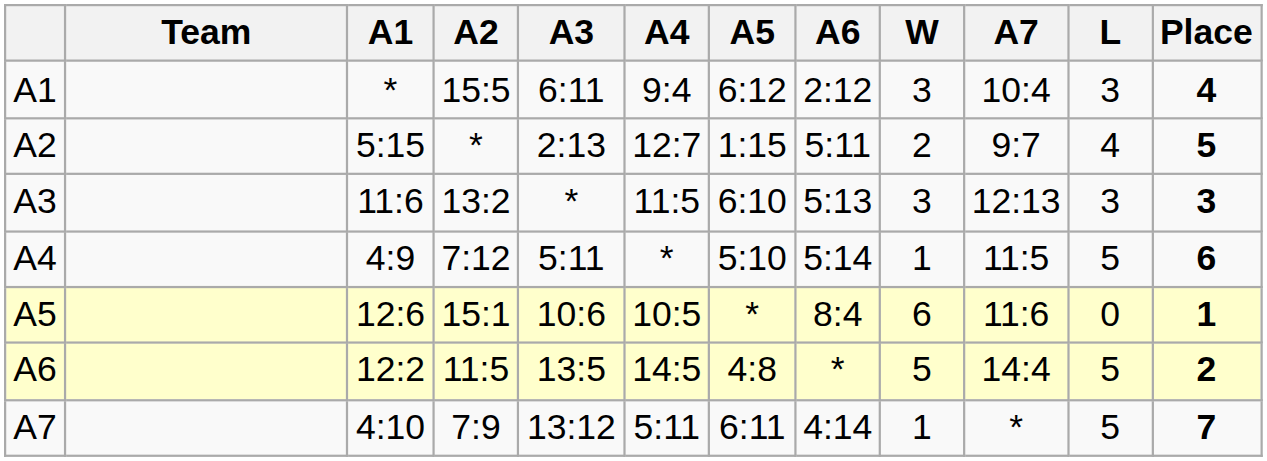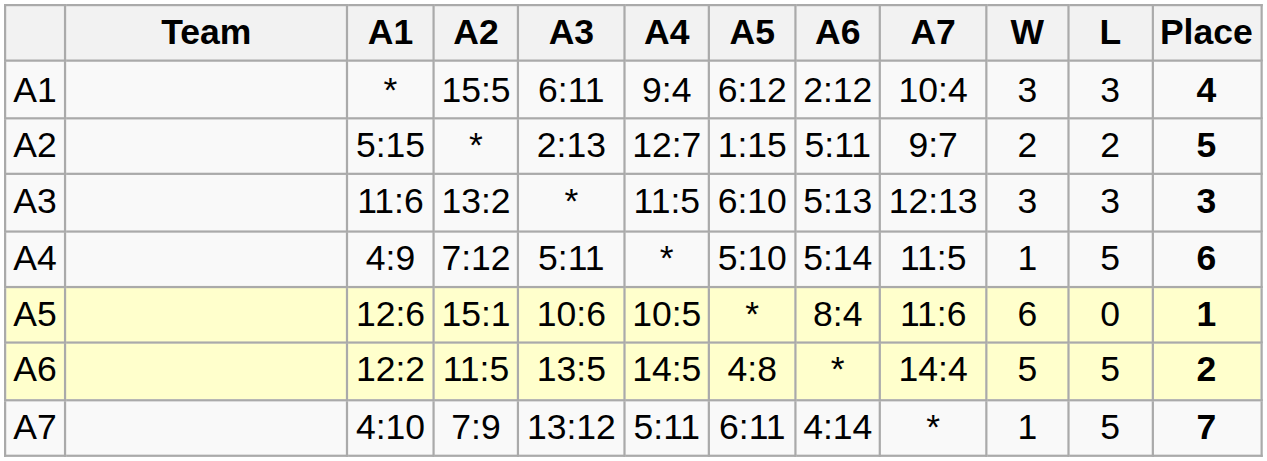columns swapped: A7 <-> W
row 3 | L: 4 -> 2
